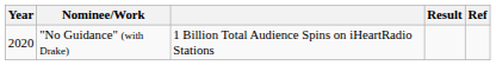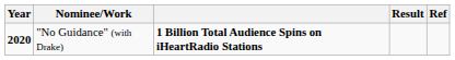row 2 | Year: normal -> bold
row 2 | column 3: normal -> bold
